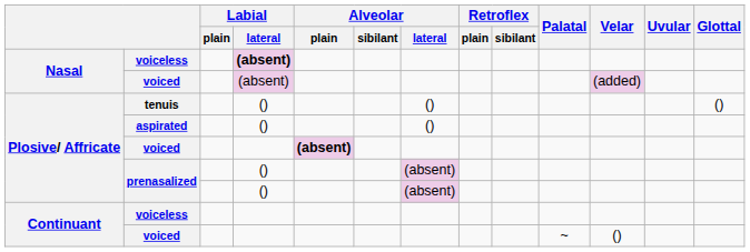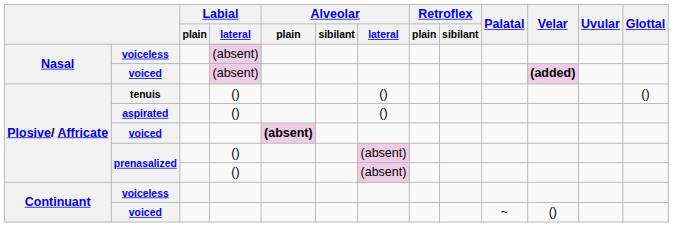Nasal / voiceless | Labial / lateral: bold -> normal
Nasal / voiced | Velar: normal -> bold
